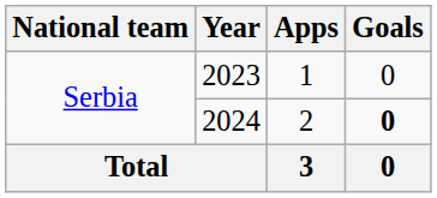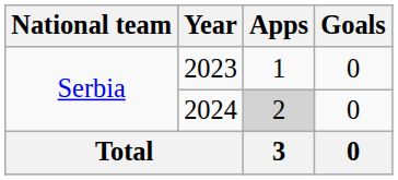2024 | Apps: no background -> lightgrey background
2024 | Goals: bold -> normal
